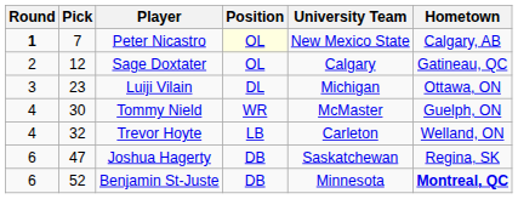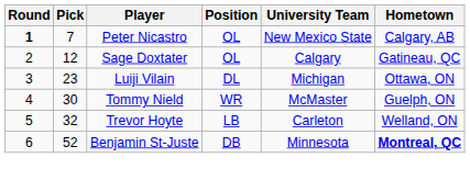Peter Nicastro | Position: lightyellow background -> no background
Trevor Hoyte | Round: 4 -> 5
- row: 6 | 47 | Joshua Hagerty | DB | Saskatchewan | Regina, SK
